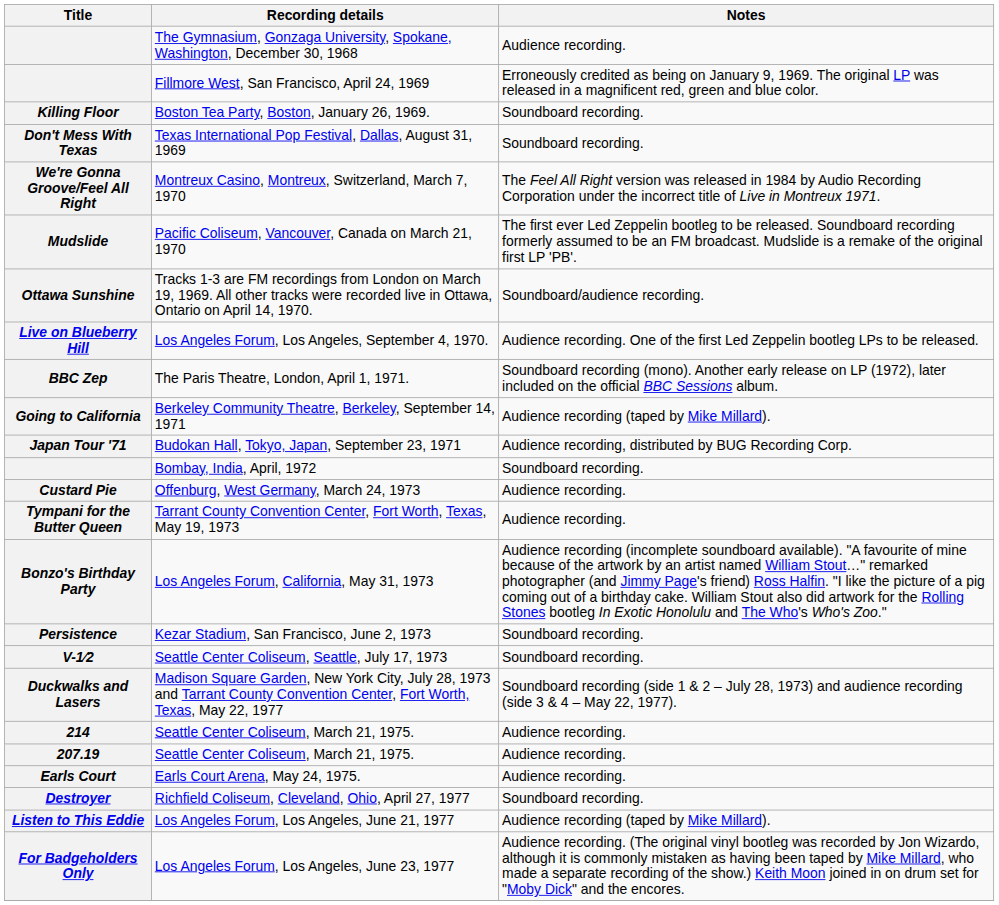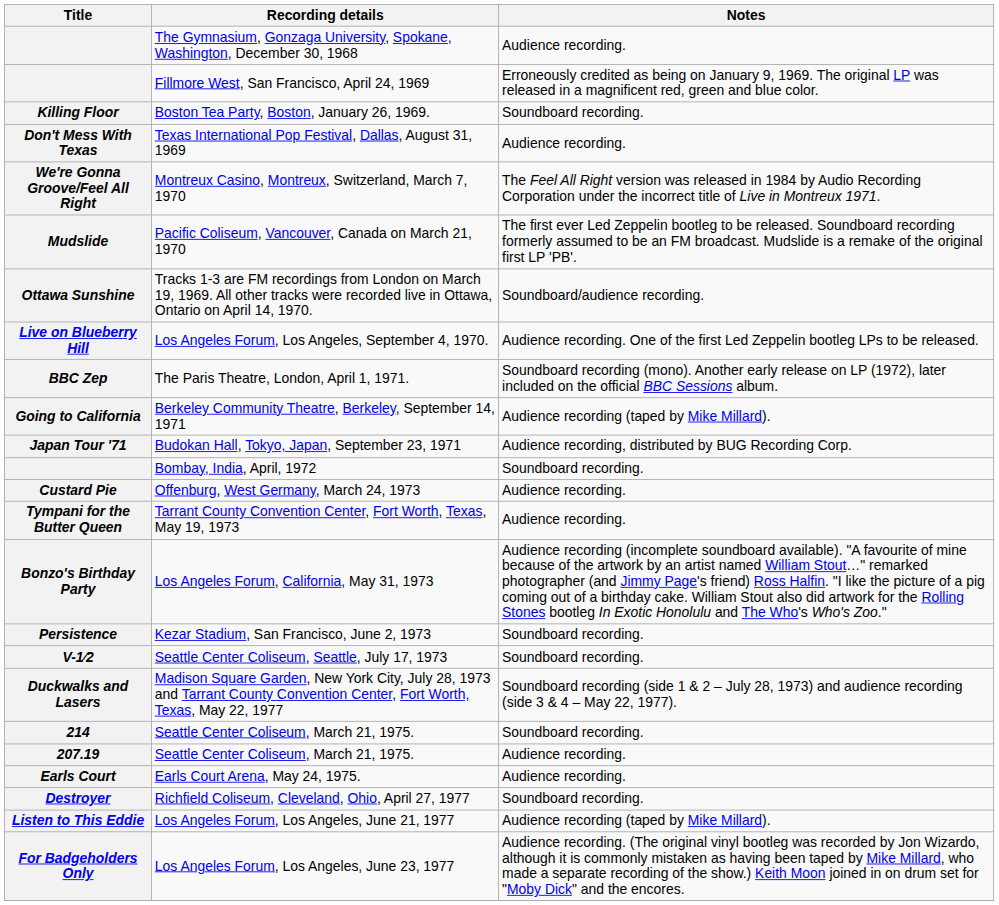Don't Mess With Texas | Notes: Soundboard recording. -> Audience recording.
214 | Notes: Audience recording. -> Soundboard recording.
